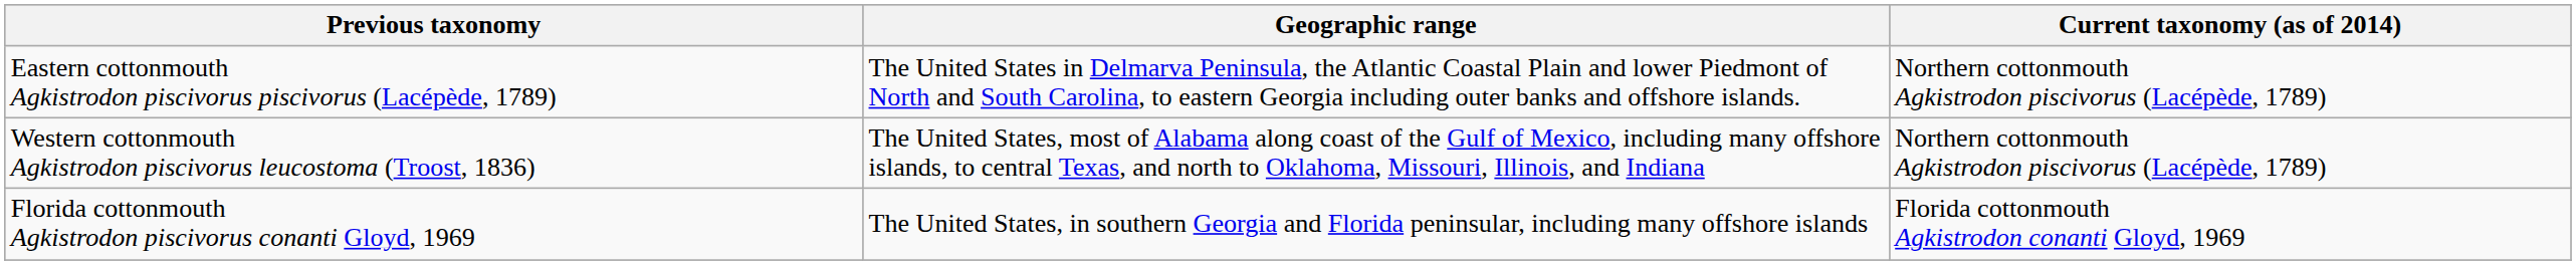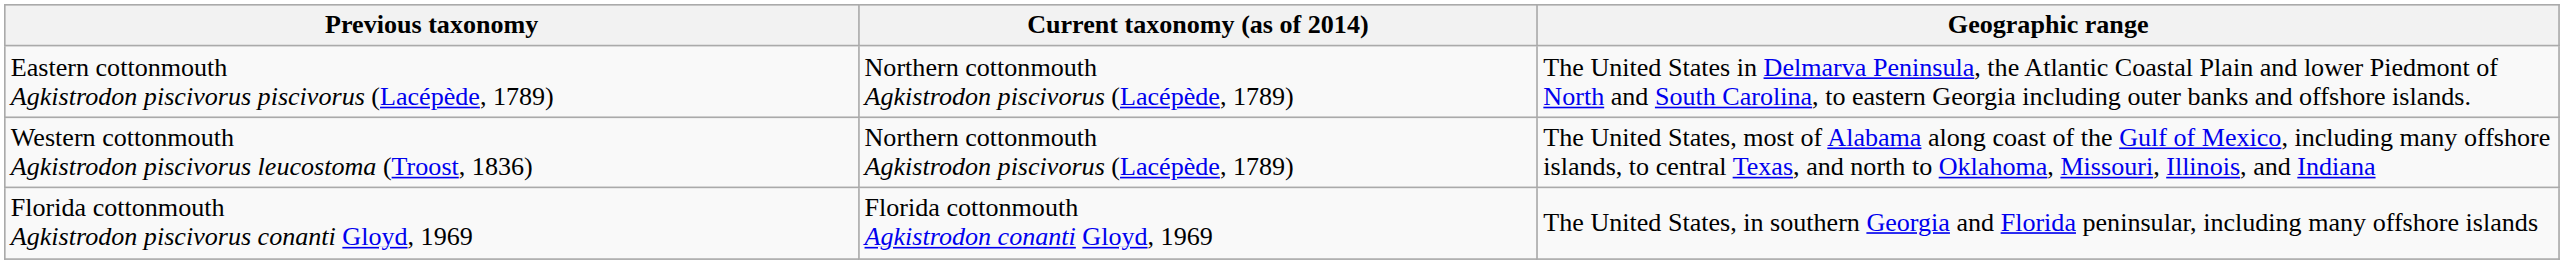columns swapped: Current taxonomy (as of 2014) <-> Geographic range
